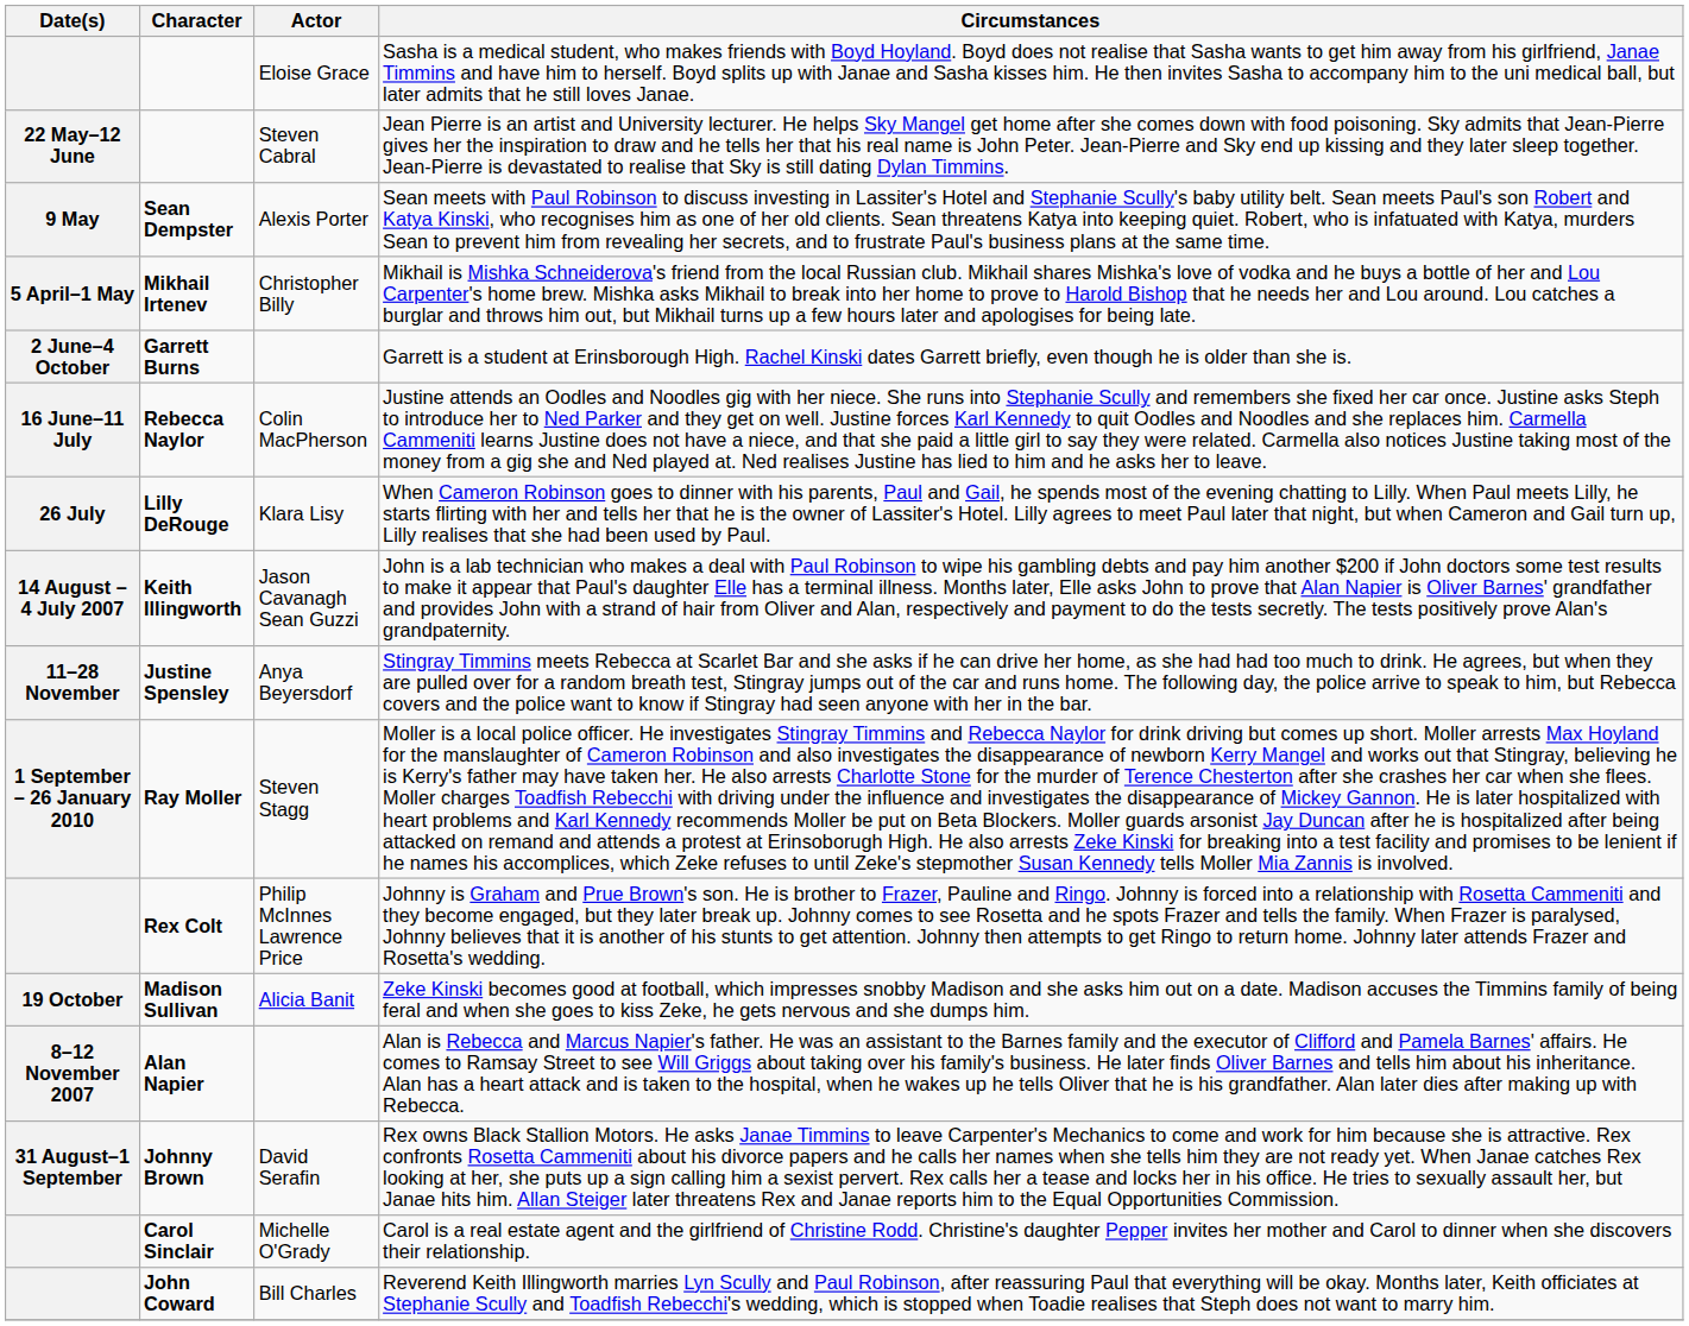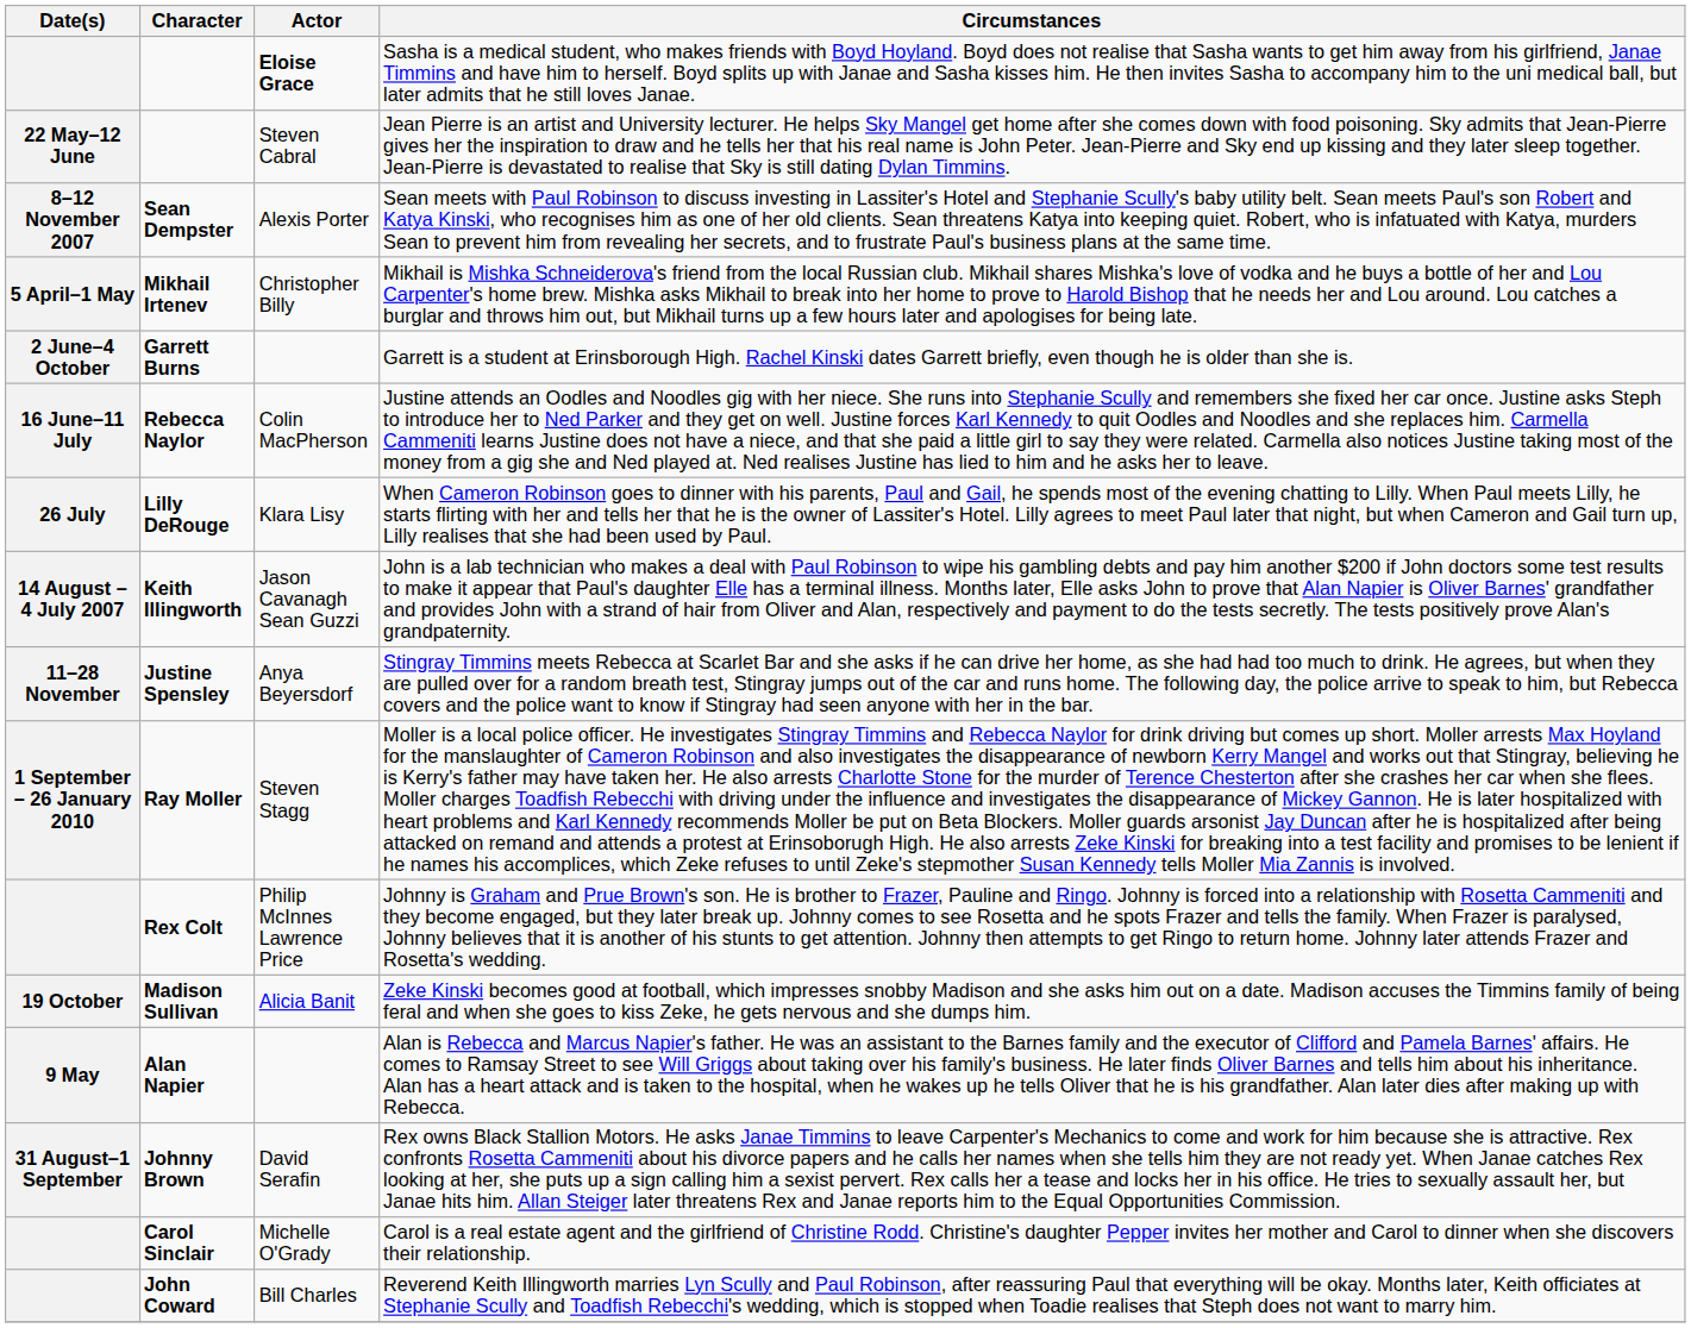row 2 | Actor: normal -> bold
row 4 | Date(s): 9 May -> 8–12 November 2007
row 14 | Date(s): 8–12 November 2007 -> 9 May
